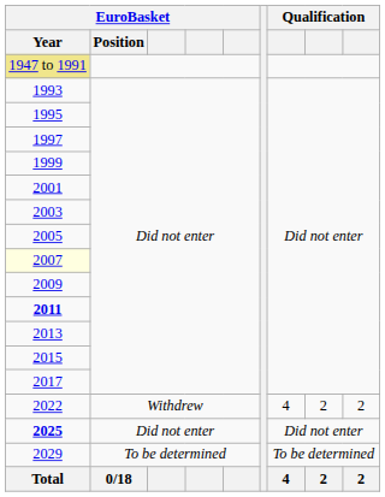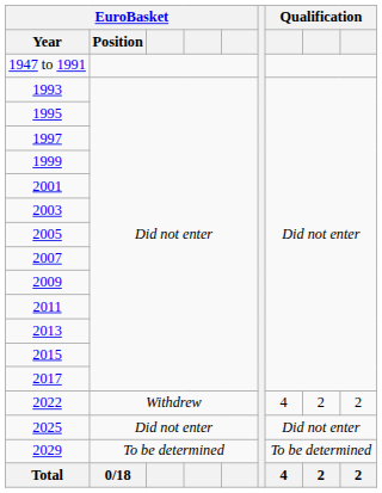1947 to 1991 | EuroBasket / Year: khaki background -> no background
2007 | EuroBasket / Year: lightyellow background -> no background
2011 | EuroBasket / Year: bold -> normal
2025 | EuroBasket / Year: bold -> normal
